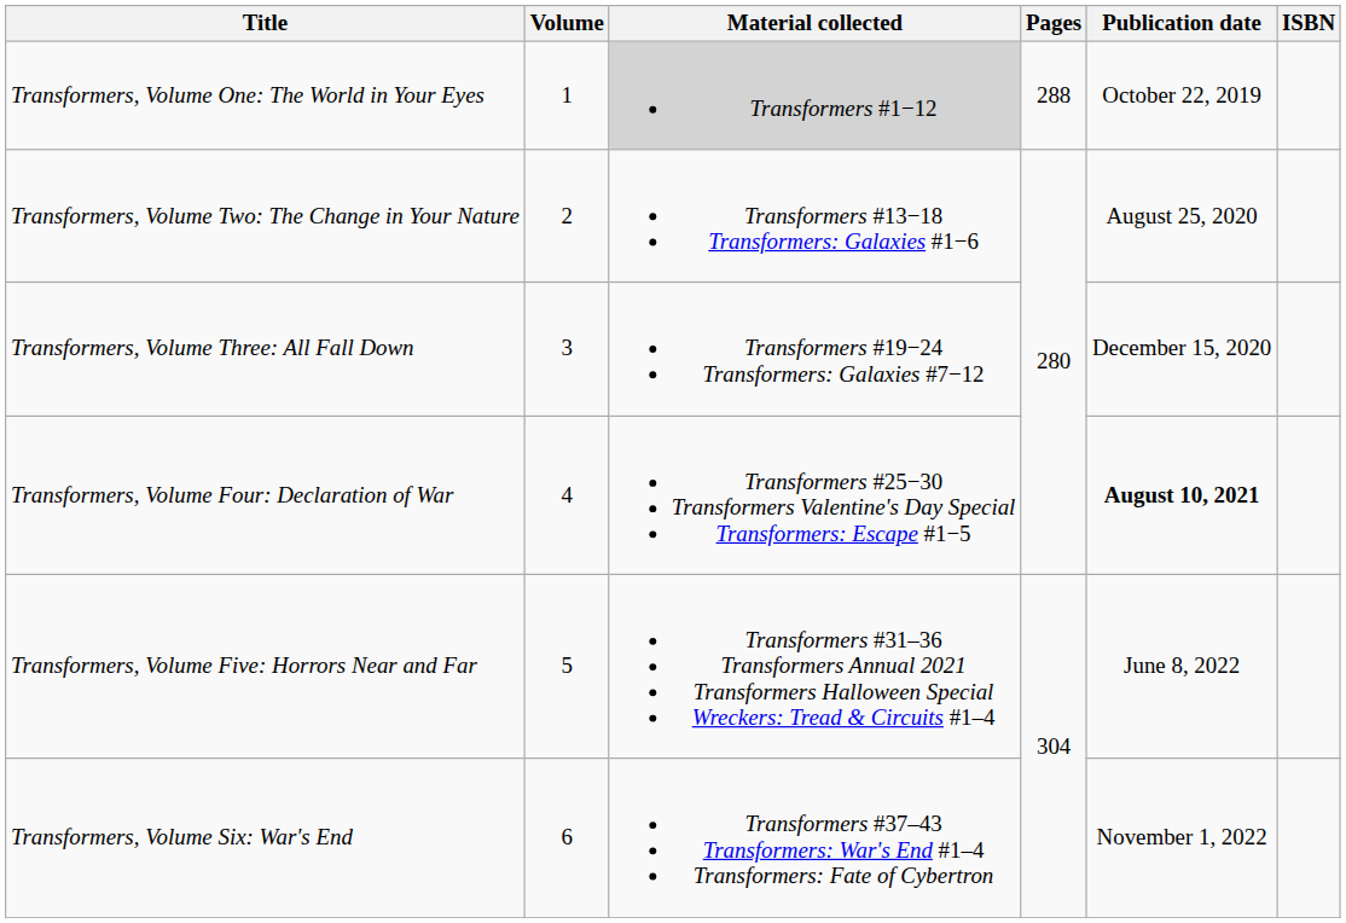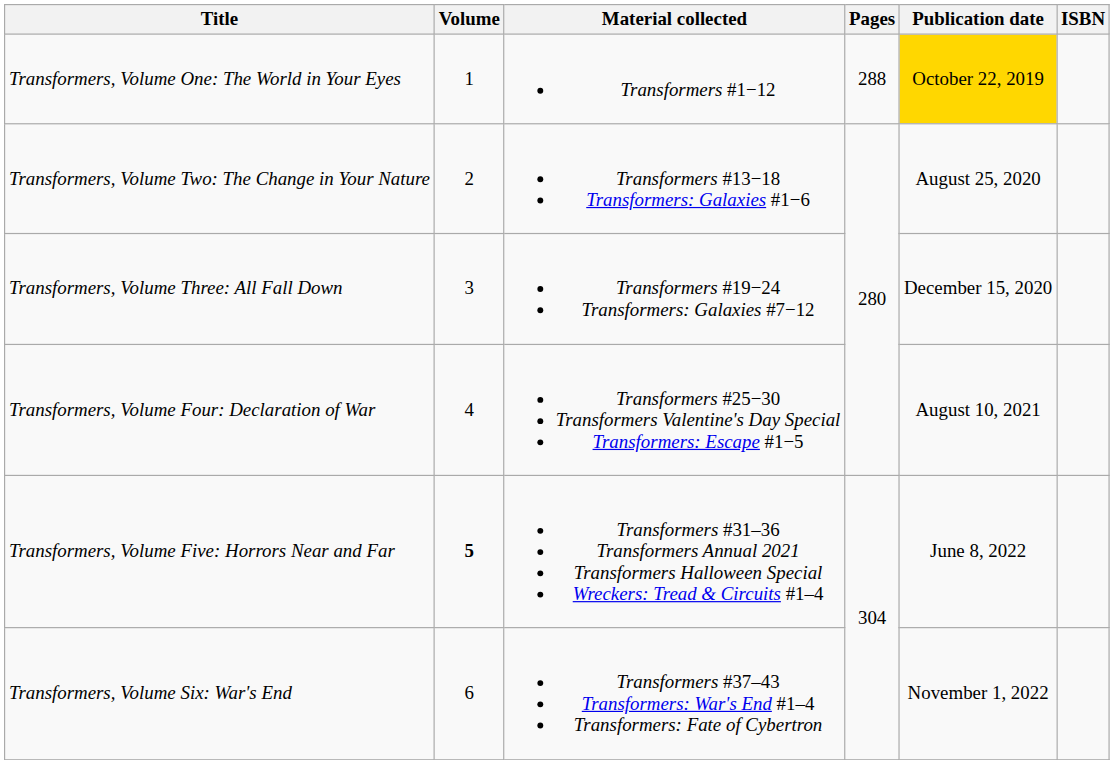Transformers, Volume One: The World in Your Eyes | Material collected: lightgrey background -> no background
Transformers, Volume One: The World in Your Eyes | Publication date: no background -> gold background
Transformers, Volume Four: Declaration of War | Publication date: bold -> normal
Transformers, Volume Five: Horrors Near and Far | Volume: normal -> bold
